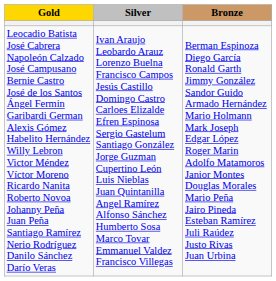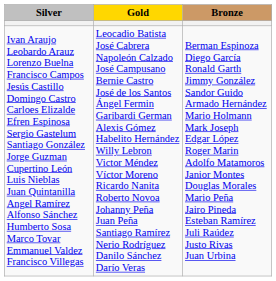columns swapped: Gold <-> Silver
